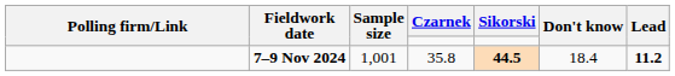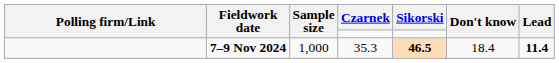row 3 | Sample size: 1,001 -> 1,000
row 3 | Czarnek: 35.8 -> 35.3
row 3 | Sikorski: 44.5 -> 46.5
row 3 | Lead: 11.2 -> 11.4
